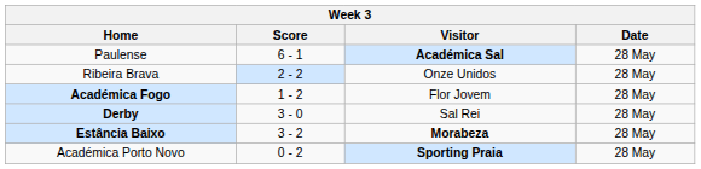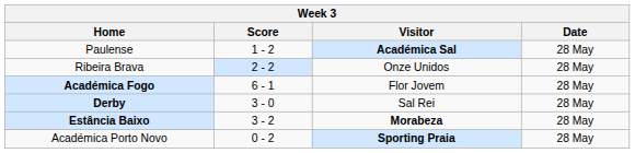Paulense | Score: 6 - 1 -> 1 - 2
Académica Fogo | Score: 1 - 2 -> 6 - 1
